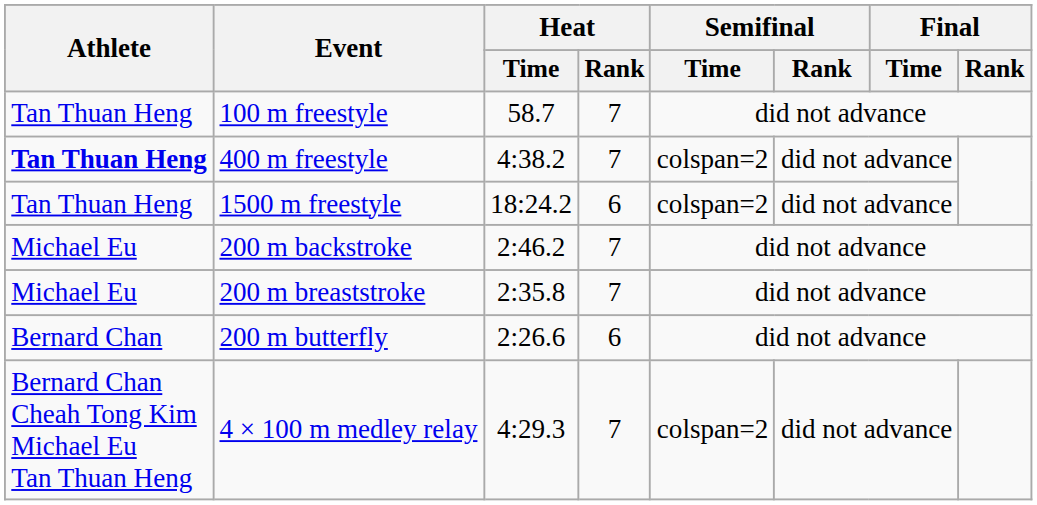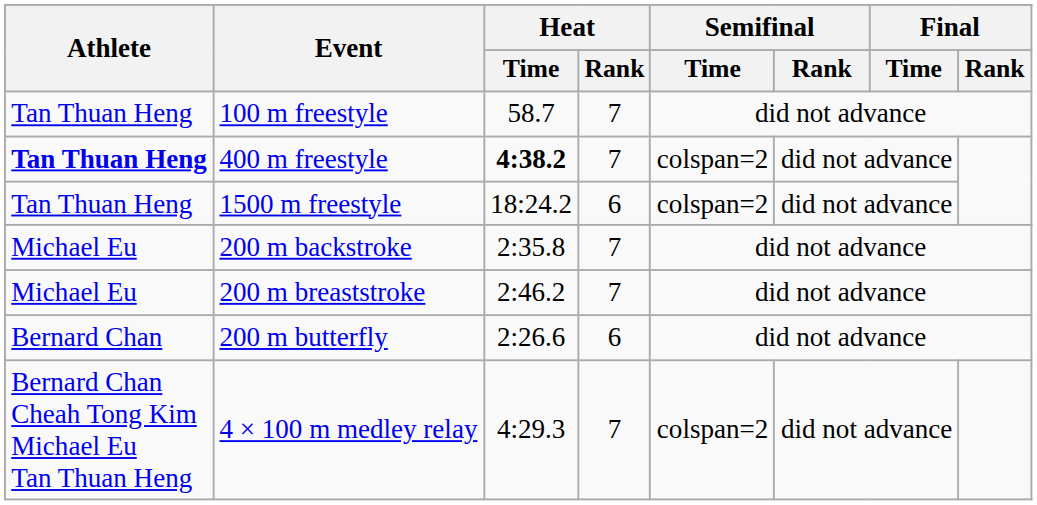400 m freestyle | Heat / Time: normal -> bold
200 m backstroke | Heat / Time: 2:46.2 -> 2:35.8
200 m breaststroke | Heat / Time: 2:35.8 -> 2:46.2
